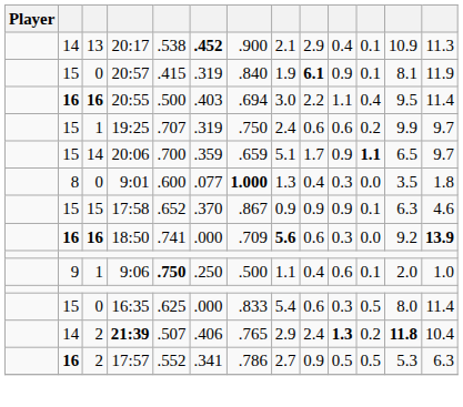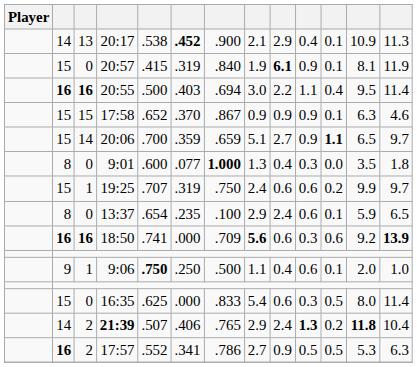rows swapped: 19:25 <-> 17:58
20:06 | column 9: 1.7 -> 2.7
+ row: 8 | 0 | 13:37 | .654 | .235 | .100 | 2.9 | 2.4 | 0.6 | 0.1 | 5.9 | 6.5
18:50 | column 11: 0.0 -> 0.6
